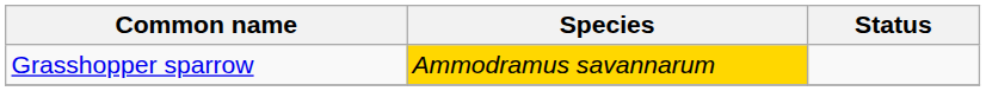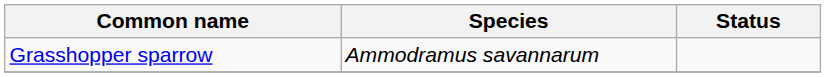Grasshopper sparrow | Species: gold background -> no background
